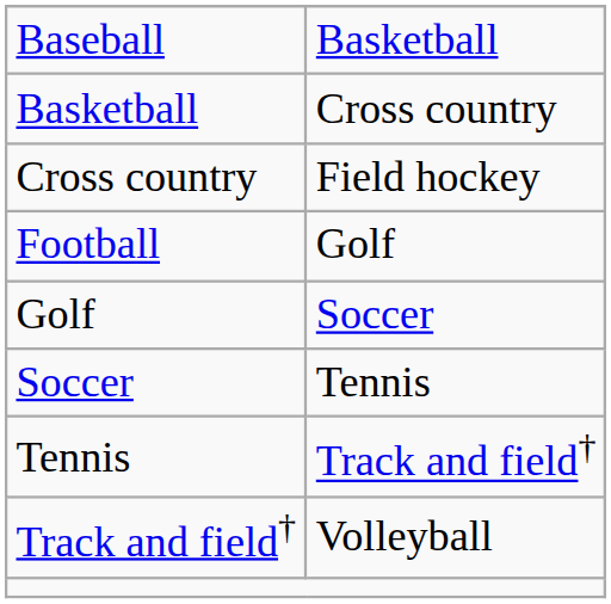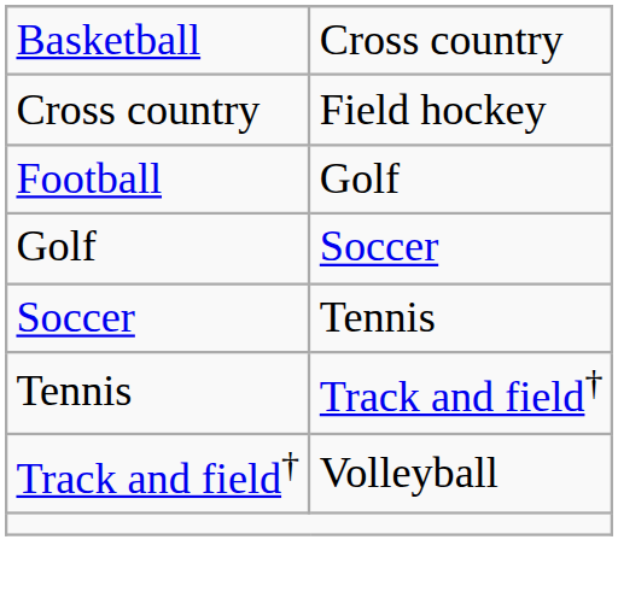- row: Baseball | Basketball
